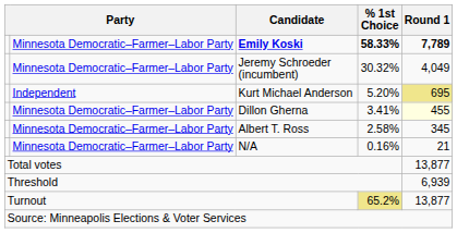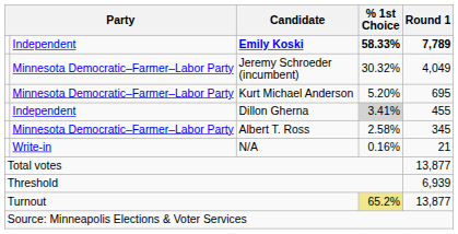Emily Koski | column 2: Minnesota Democratic–Farmer–Labor Party -> Independent
Kurt Michael Anderson | column 2: Independent -> Minnesota Democratic–Farmer–Labor Party
Kurt Michael Anderson | Round 1: khaki background -> no background
Dillon Gherna | column 2: Minnesota Democratic–Farmer–Labor Party -> Independent
Dillon Gherna | % 1st Choice: no background -> lightgrey background
Dillon Gherna | Round 1: lightyellow background -> no background
N/A | column 2: Minnesota Democratic–Farmer–Labor Party -> Write-in
